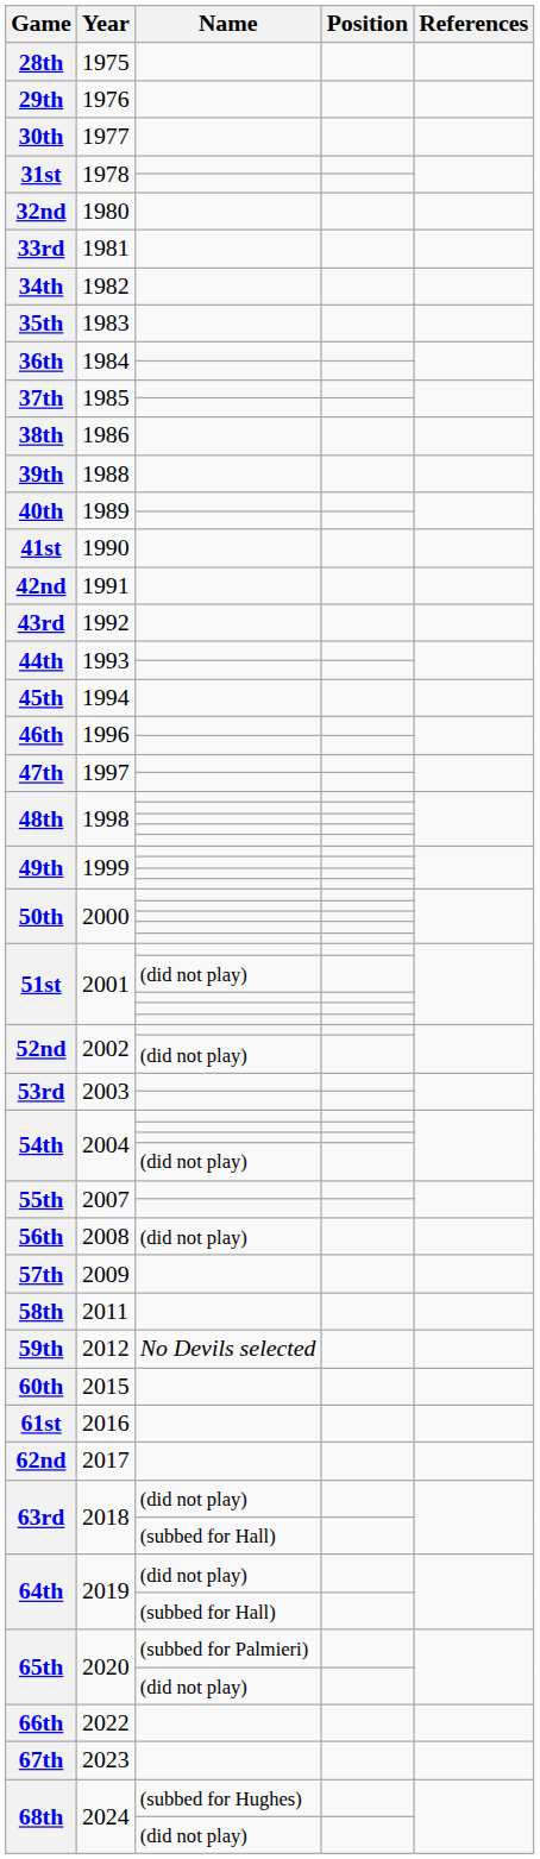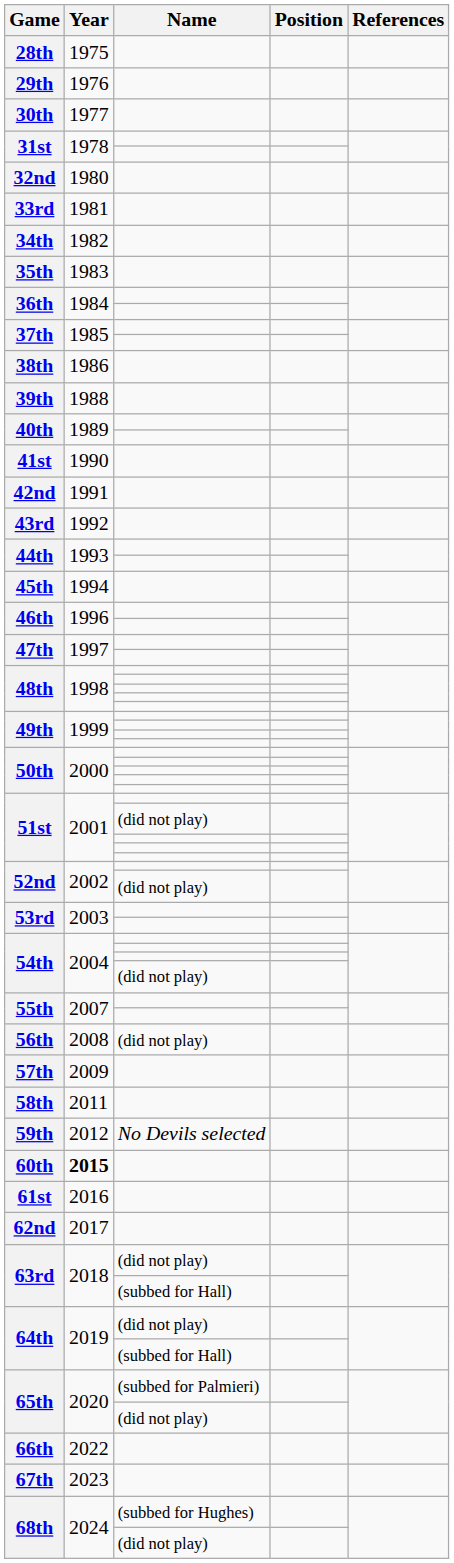60th | Year: normal -> bold
